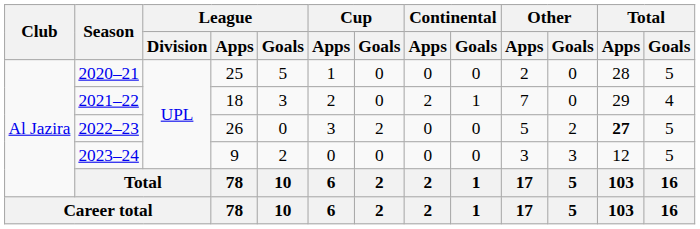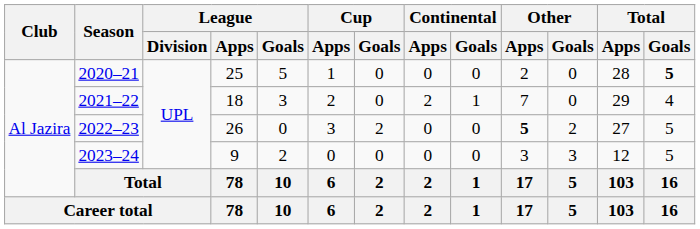2020–21 | Total / Goals: normal -> bold
2022–23 | Other / Apps: normal -> bold
2022–23 | Total / Apps: bold -> normal
